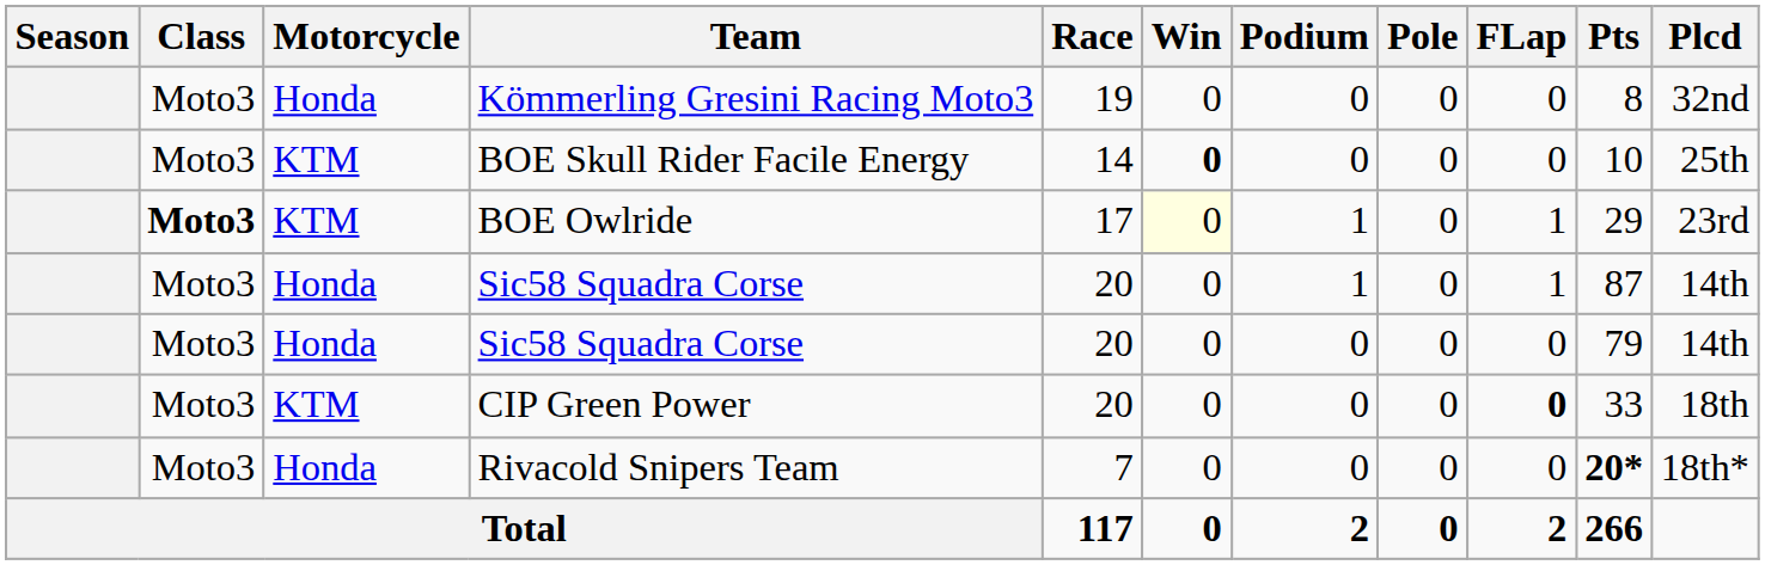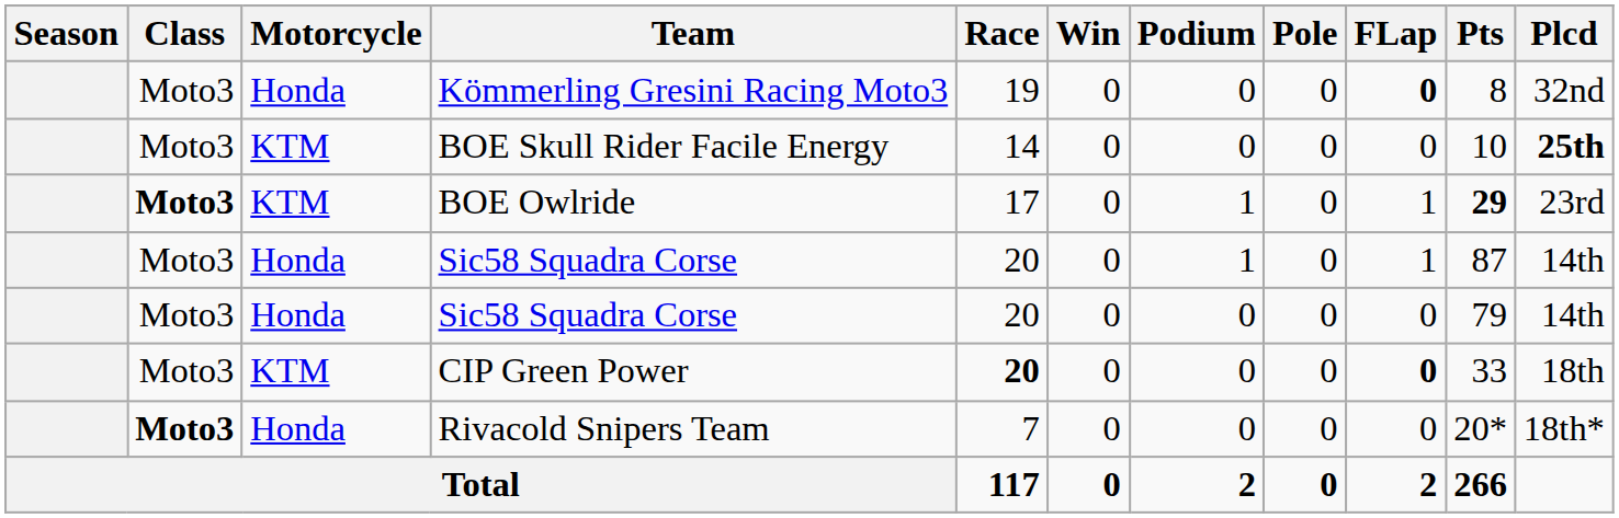Kömmerling Gresini Racing Moto3 | FLap: normal -> bold
BOE Skull Rider Facile Energy | Win: bold -> normal
BOE Skull Rider Facile Energy | Plcd: normal -> bold
BOE Owlride | Win: lightyellow background -> no background
BOE Owlride | Pts: normal -> bold
CIP Green Power | Race: normal -> bold
Rivacold Snipers Team | Class: normal -> bold
Rivacold Snipers Team | Pts: bold -> normal
